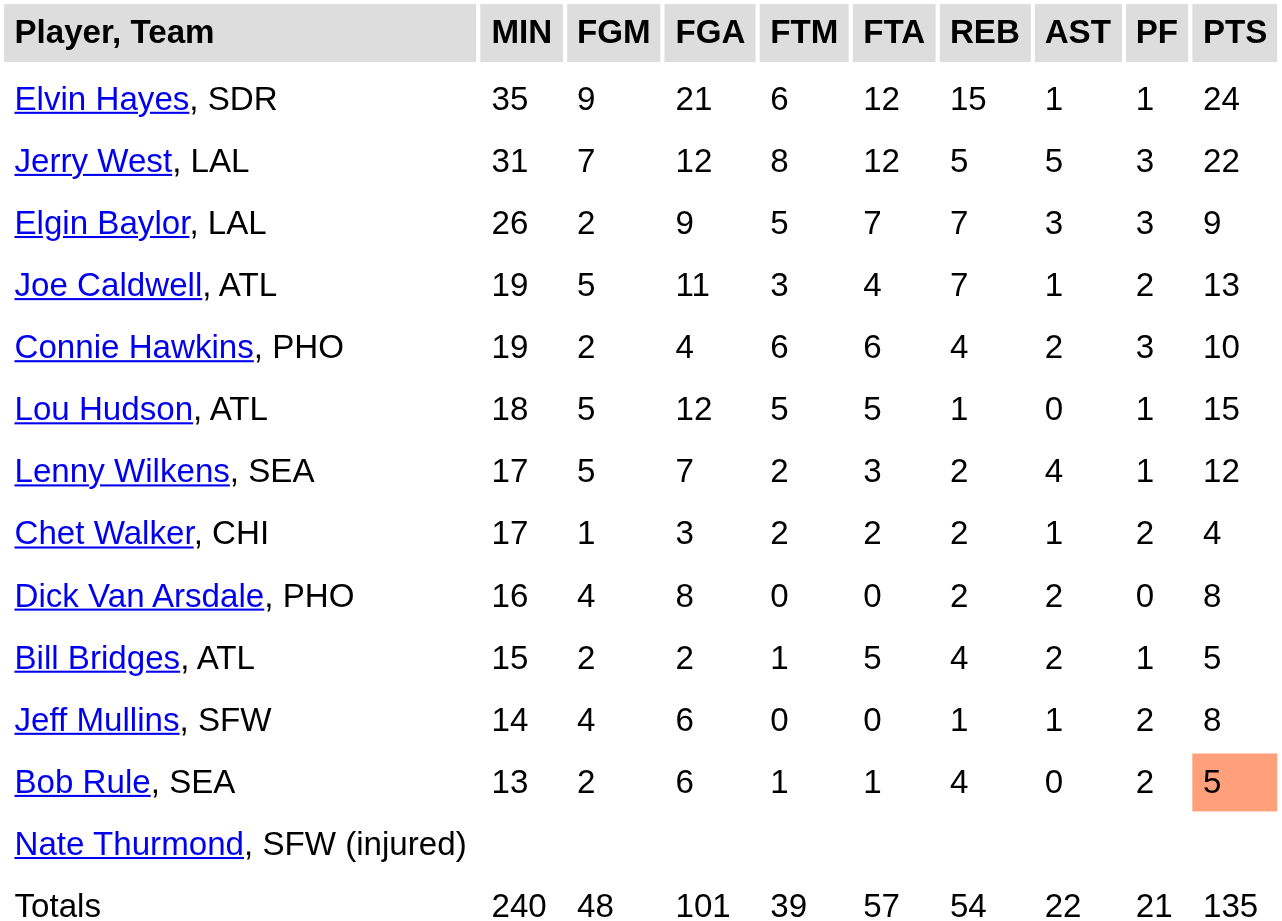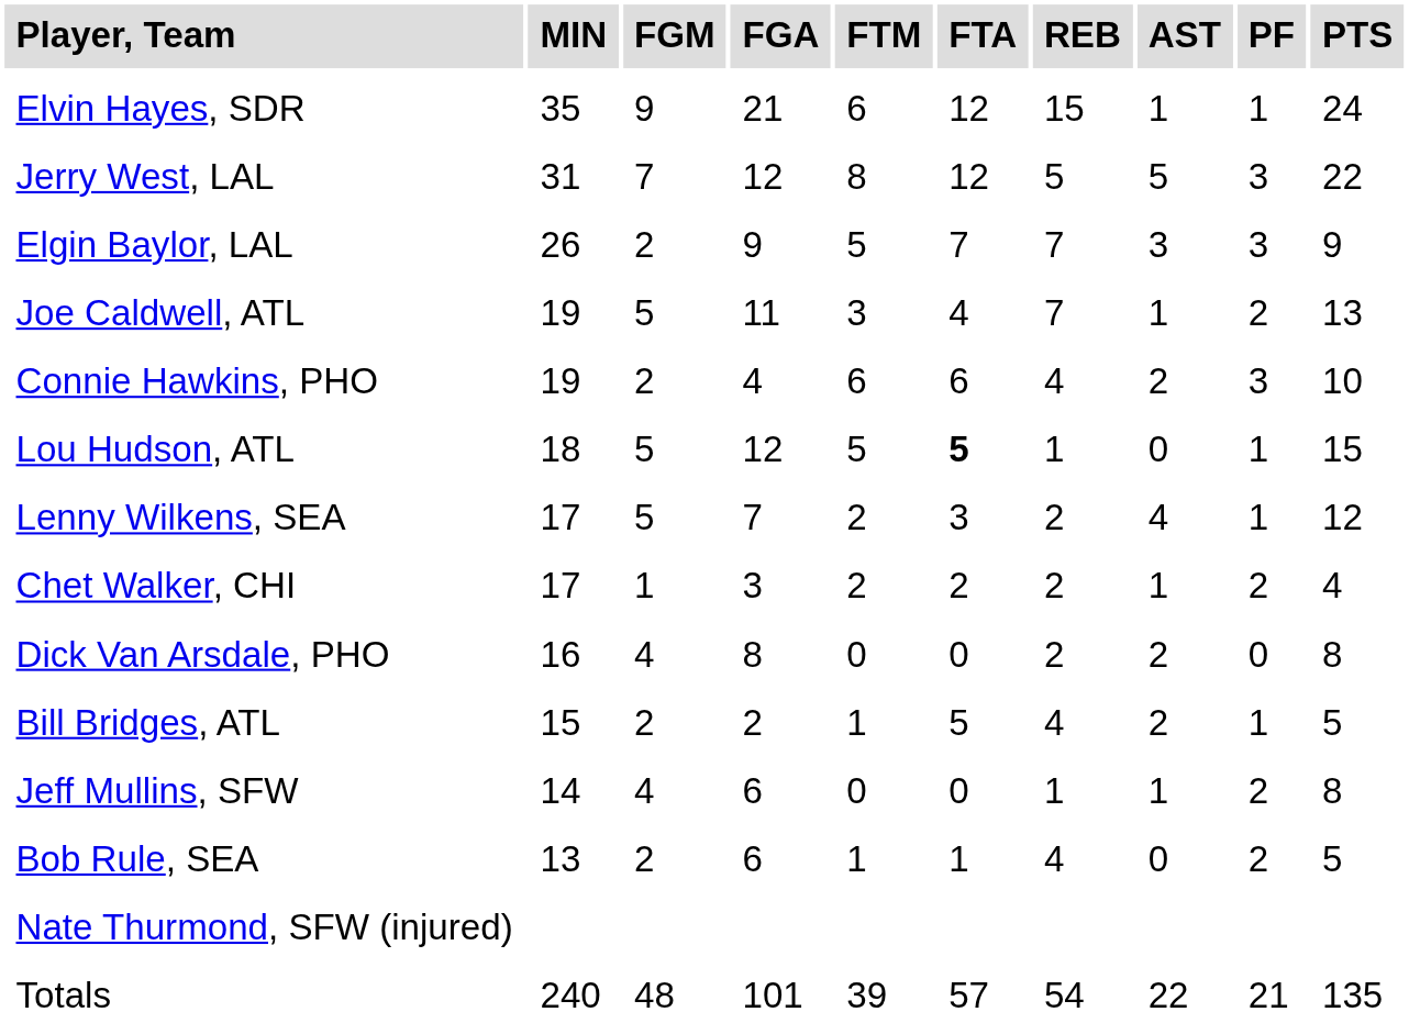Lou Hudson, ATL | FTA: normal -> bold
Bob Rule, SEA | PTS: lightsalmon background -> no background
